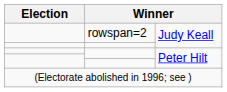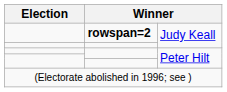rowspan=2 | column 2: normal -> bold
